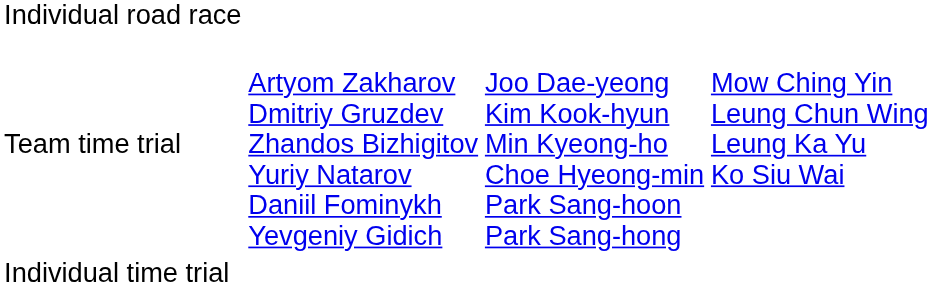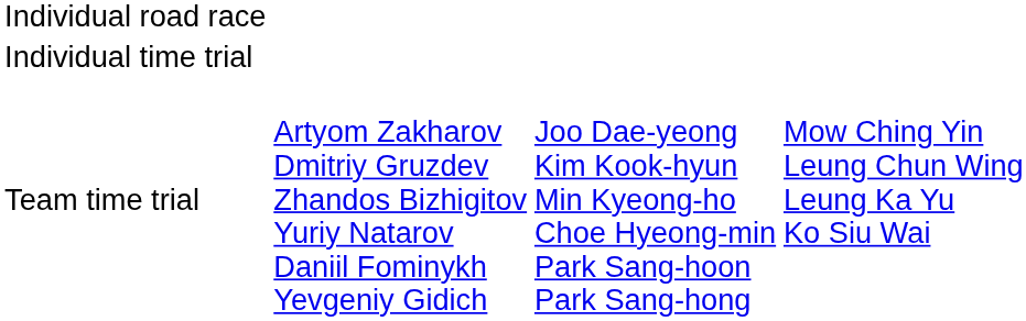rows swapped: Individual time trial <-> Team time trial
